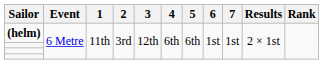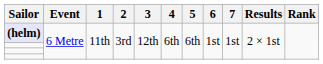(helm) | Sailor: no background -> lavender background
